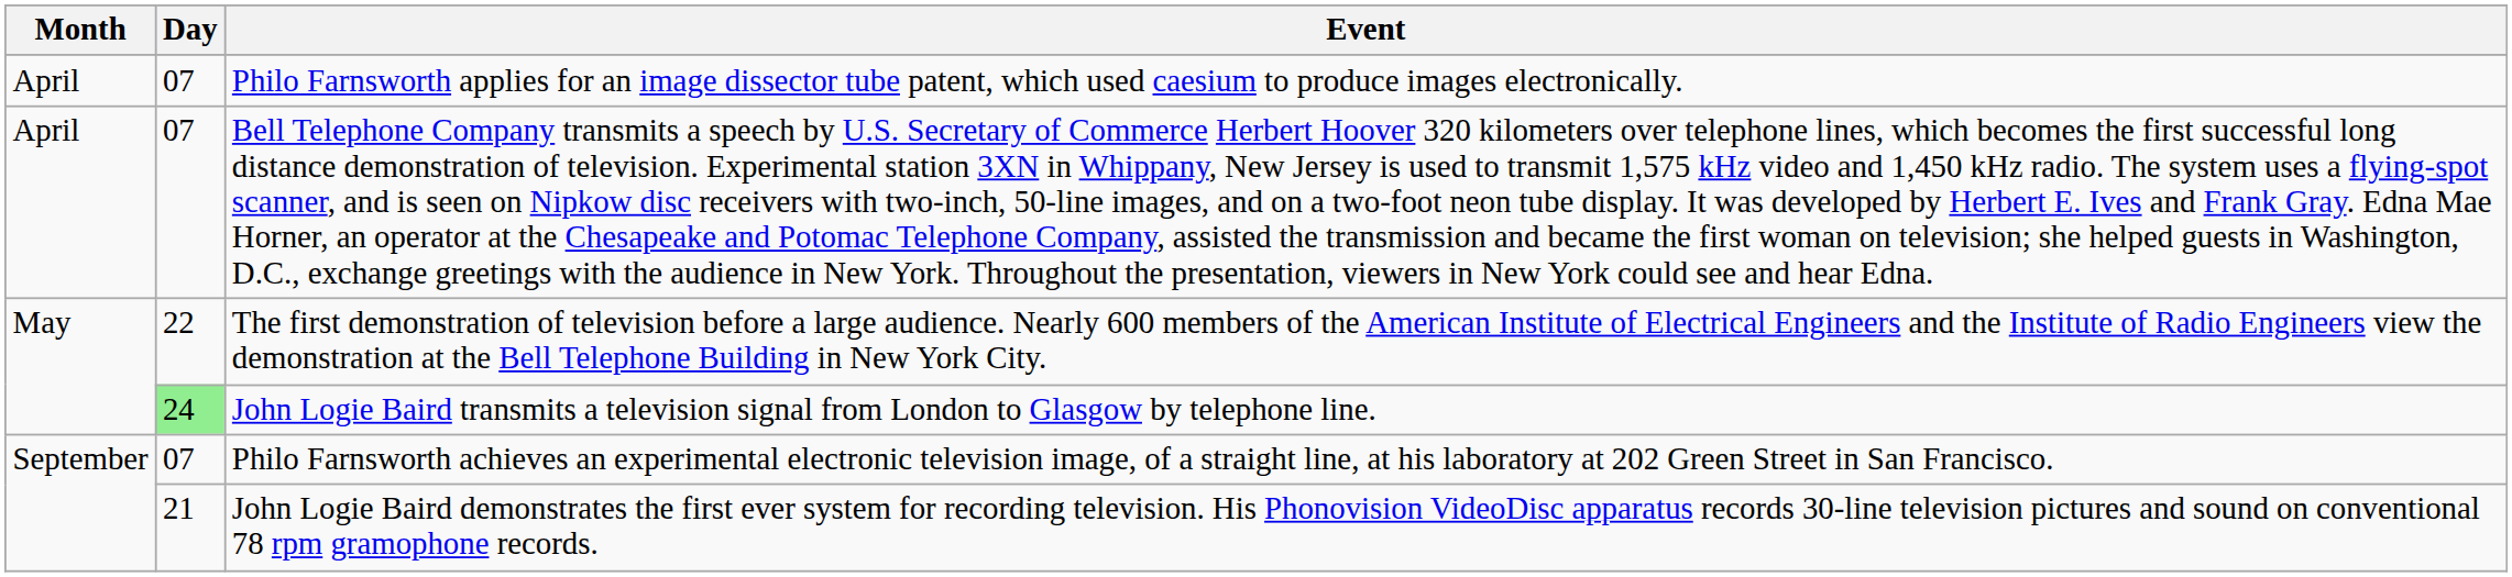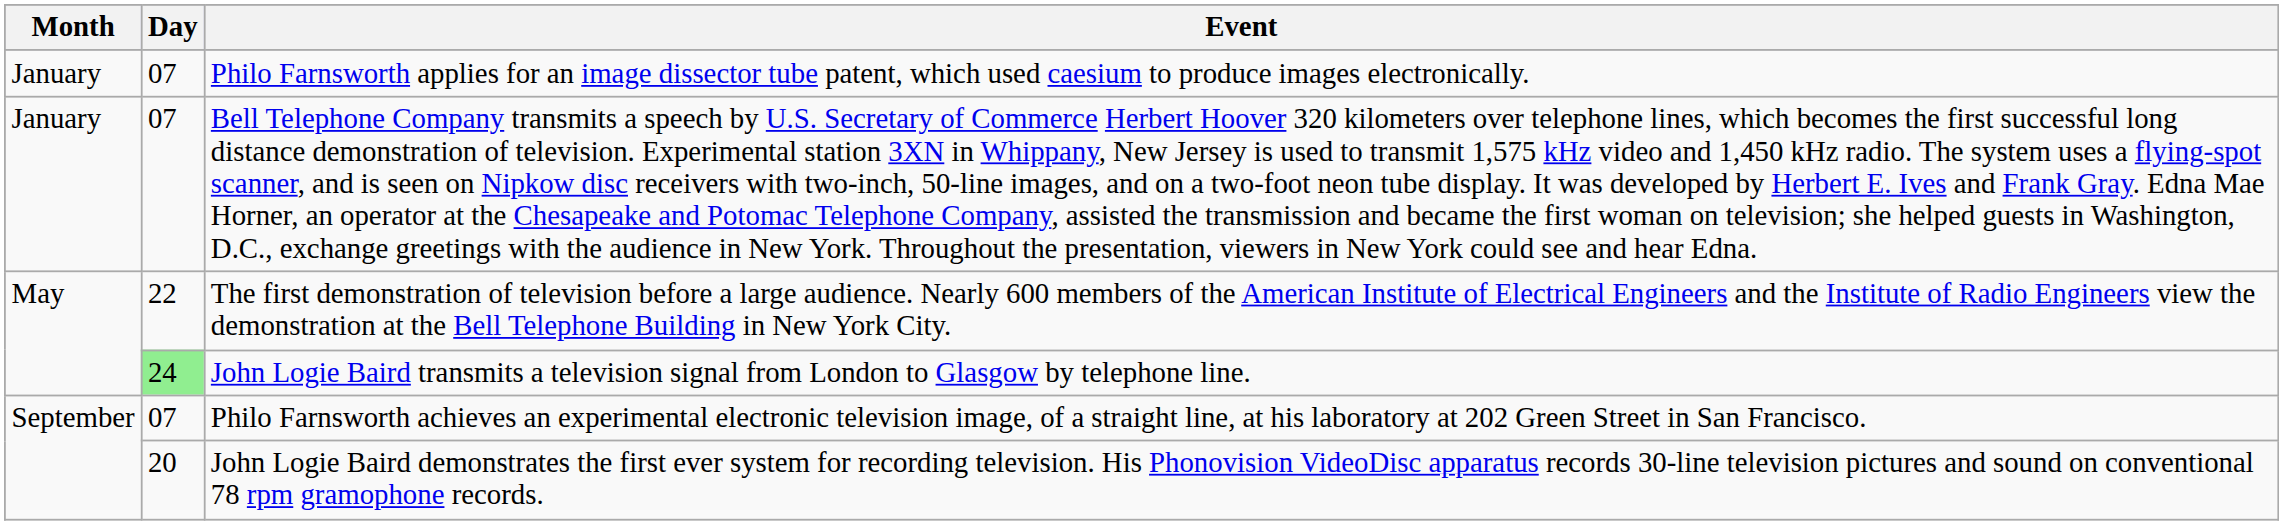row 2 | Month: April -> January
row 3 | Month: April -> January
row 7 | Day: 21 -> 20
